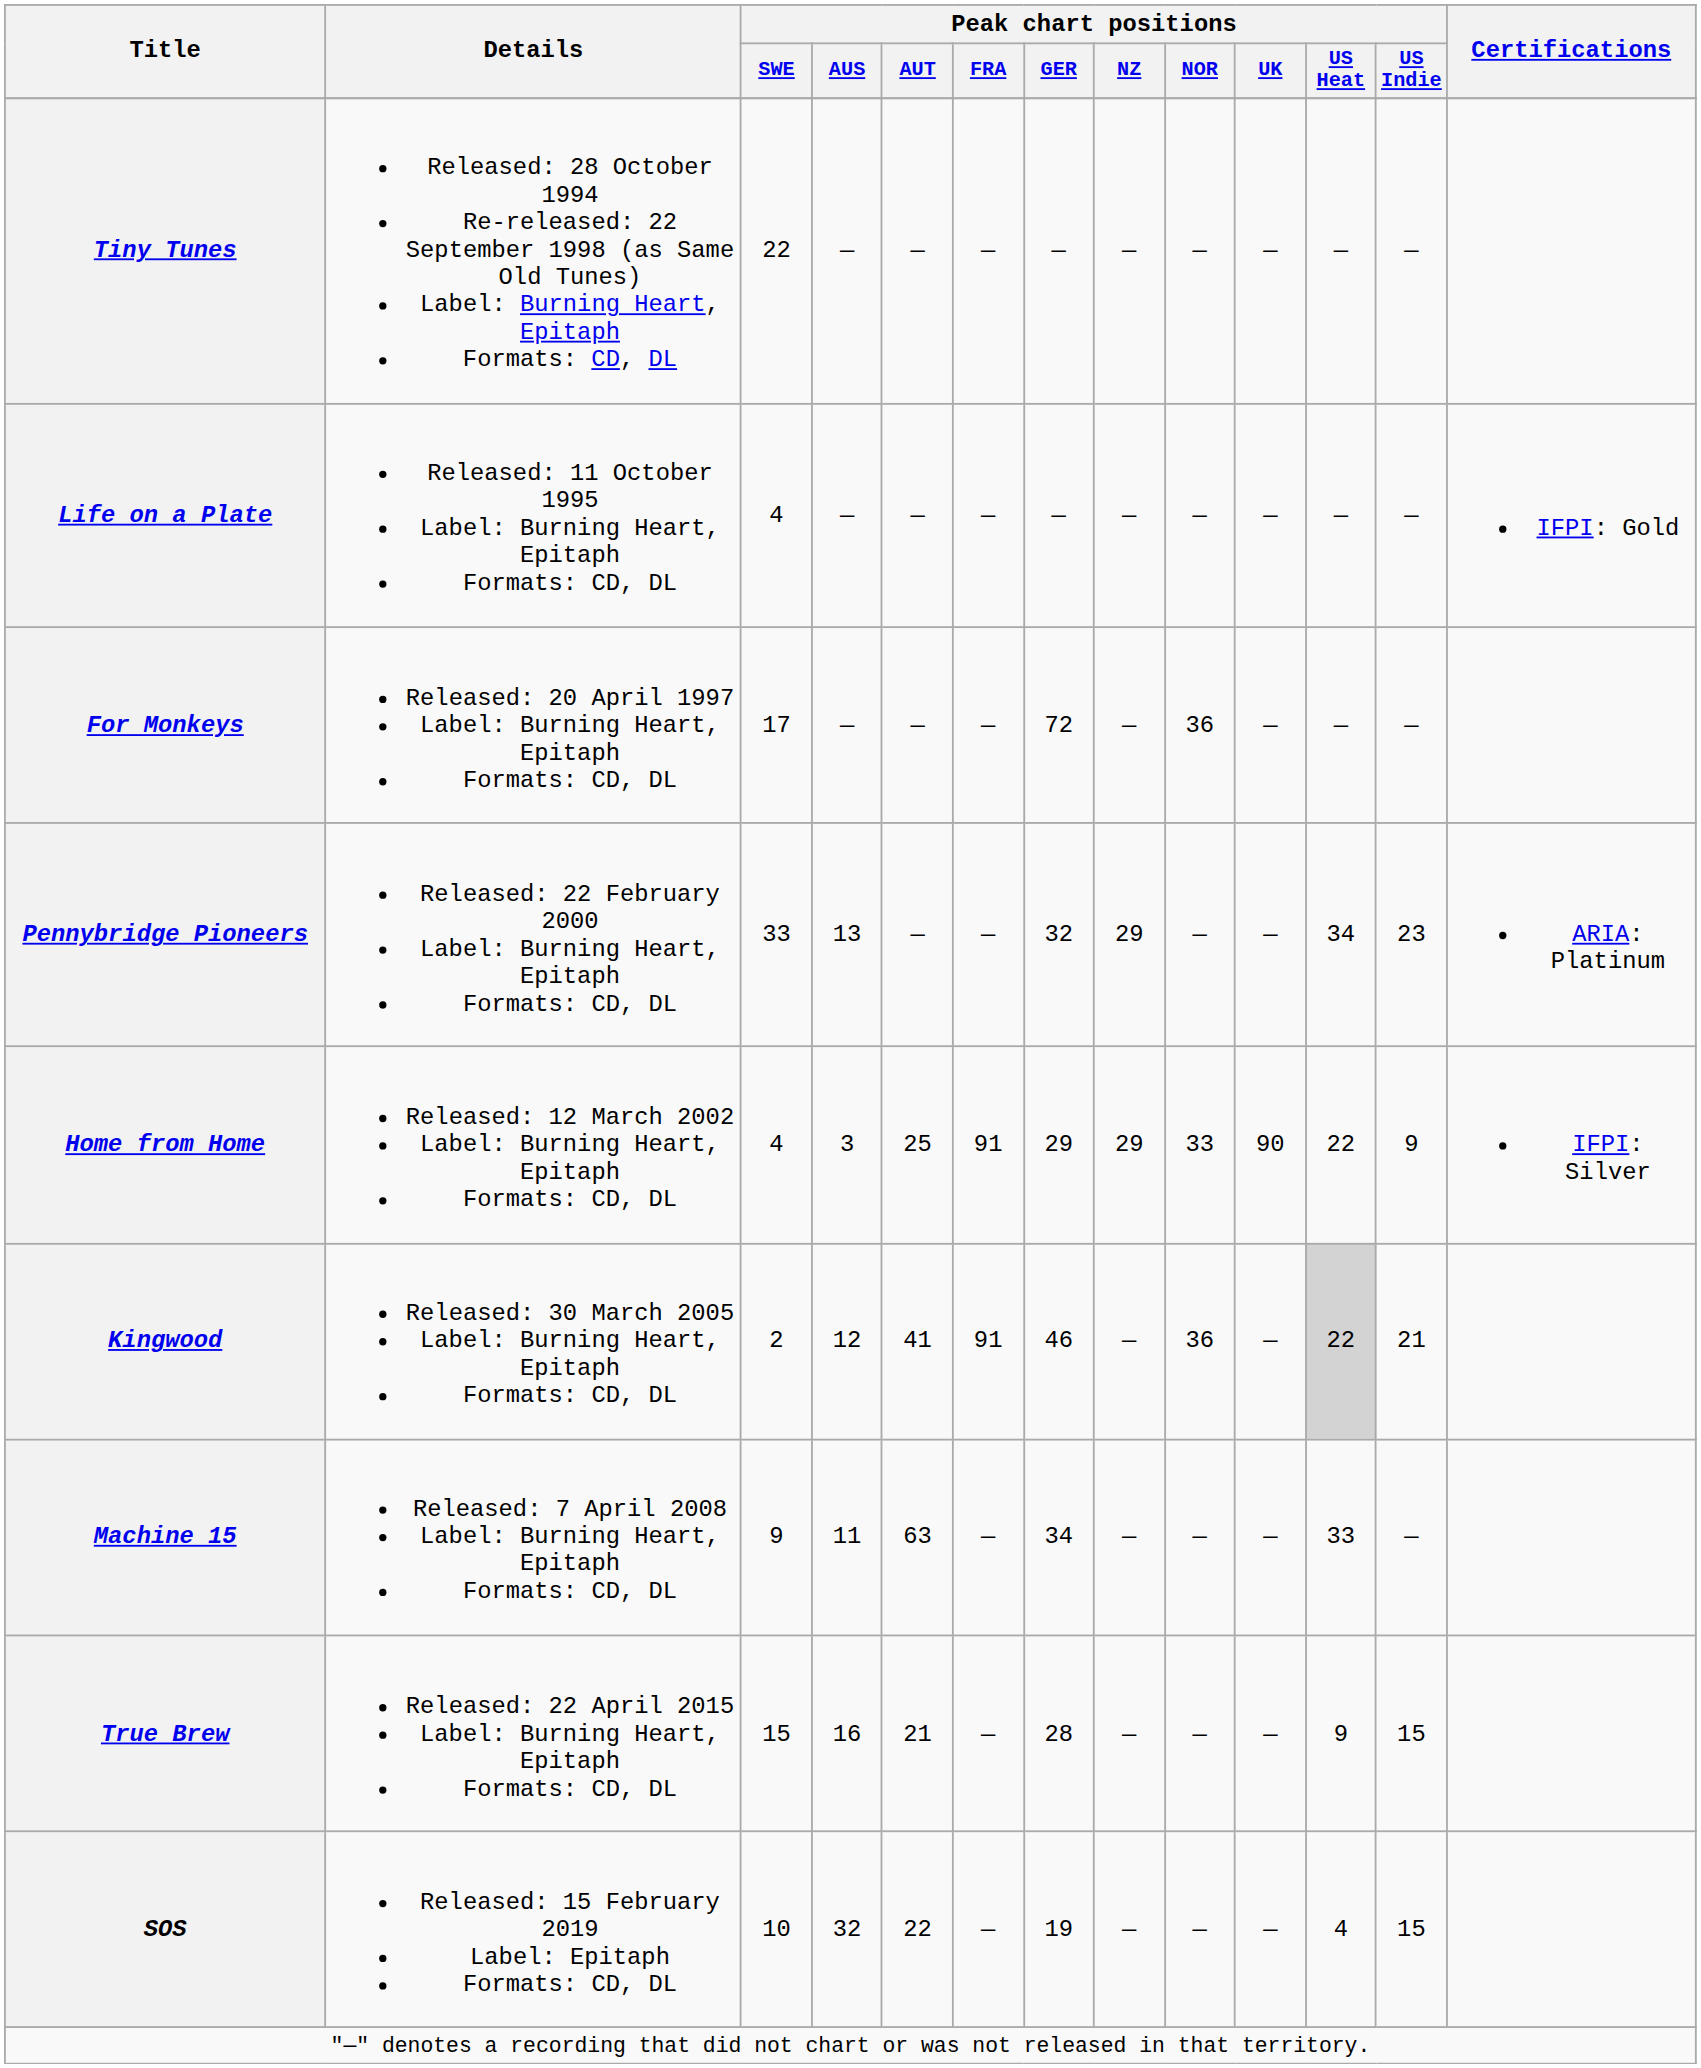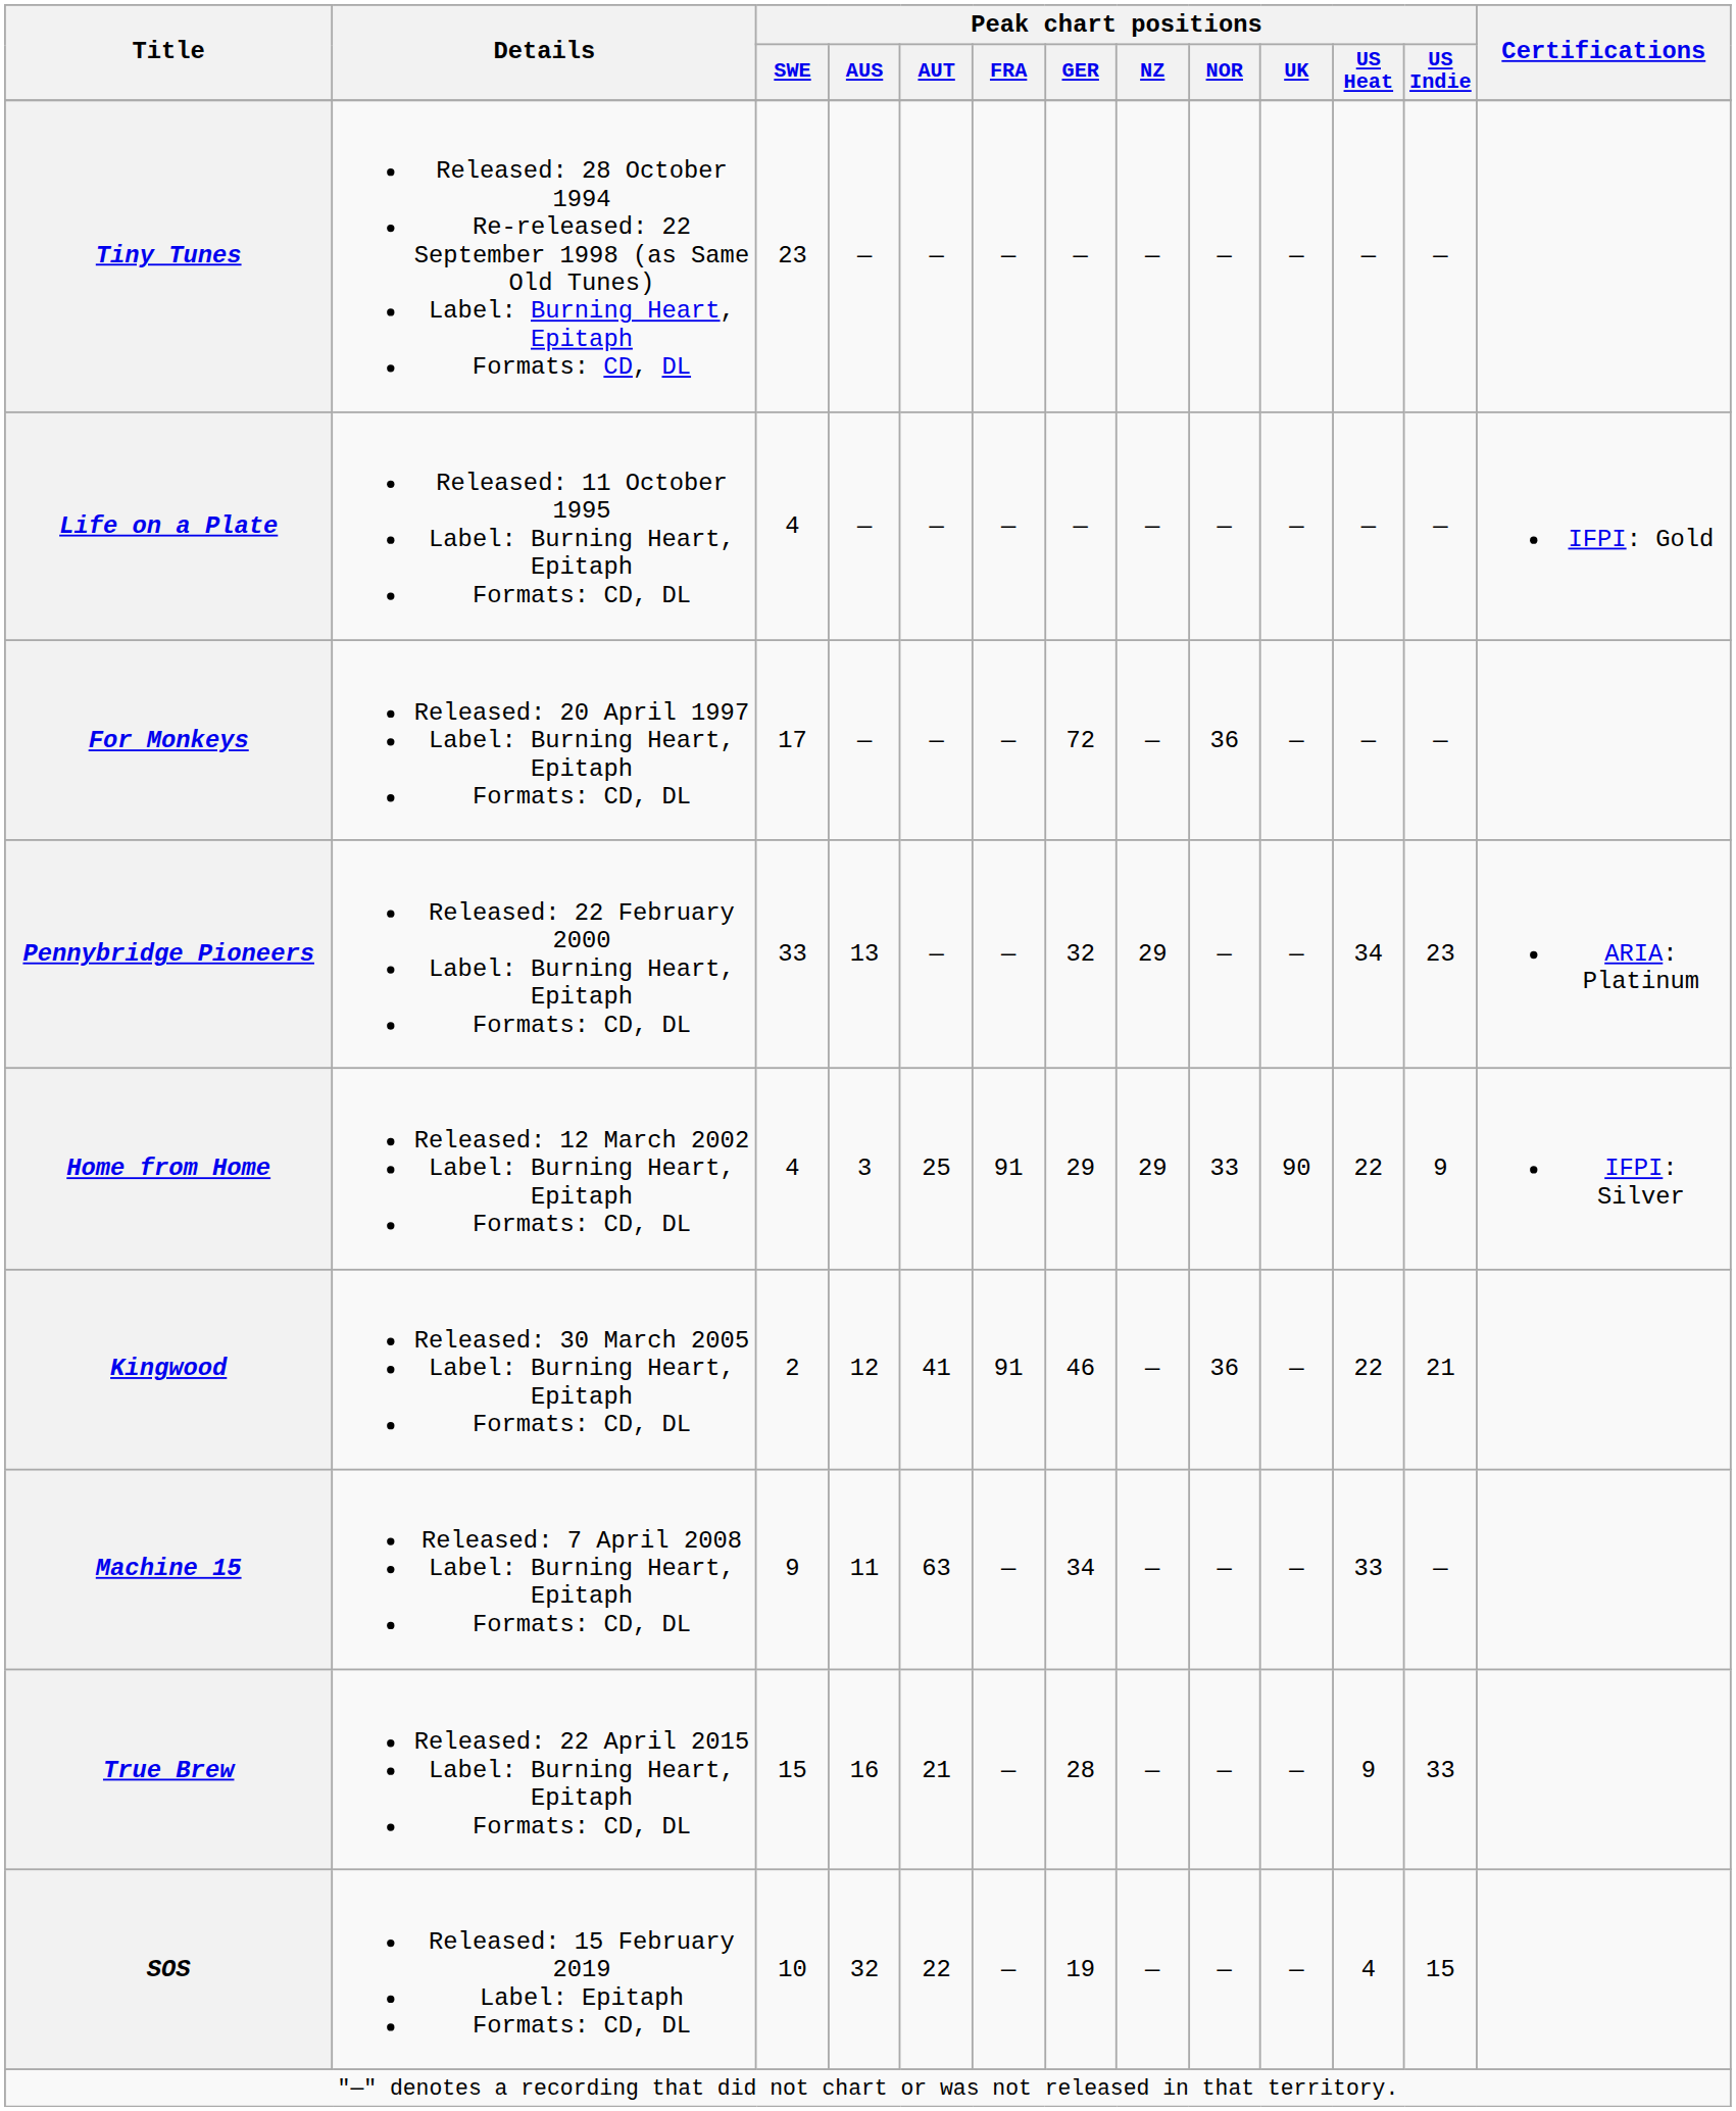Tiny Tunes | Peak chart positions / SWE: 22 -> 23
Kingwood | Peak chart positions / US Heat: lightgrey background -> no background
True Brew | Peak chart positions / US Indie: 15 -> 33
